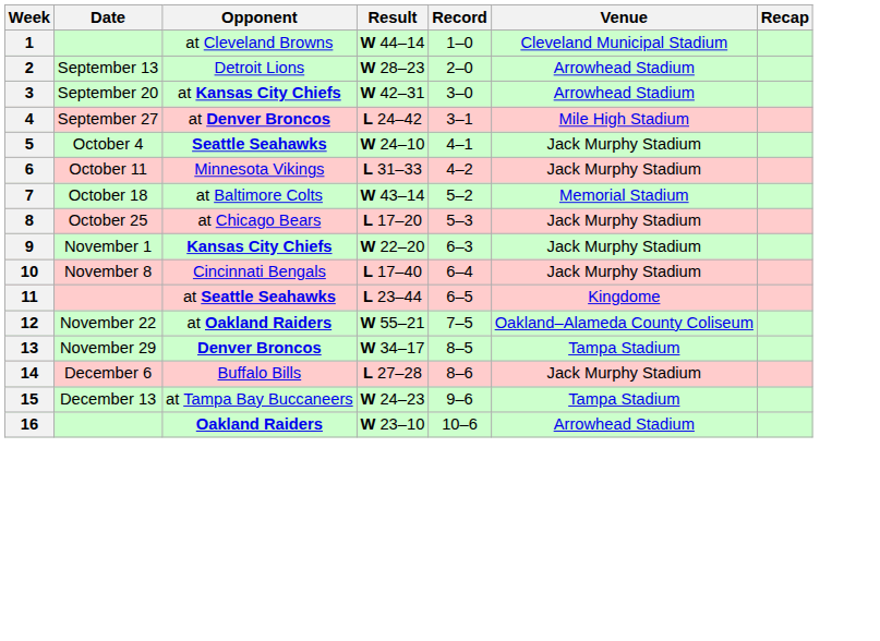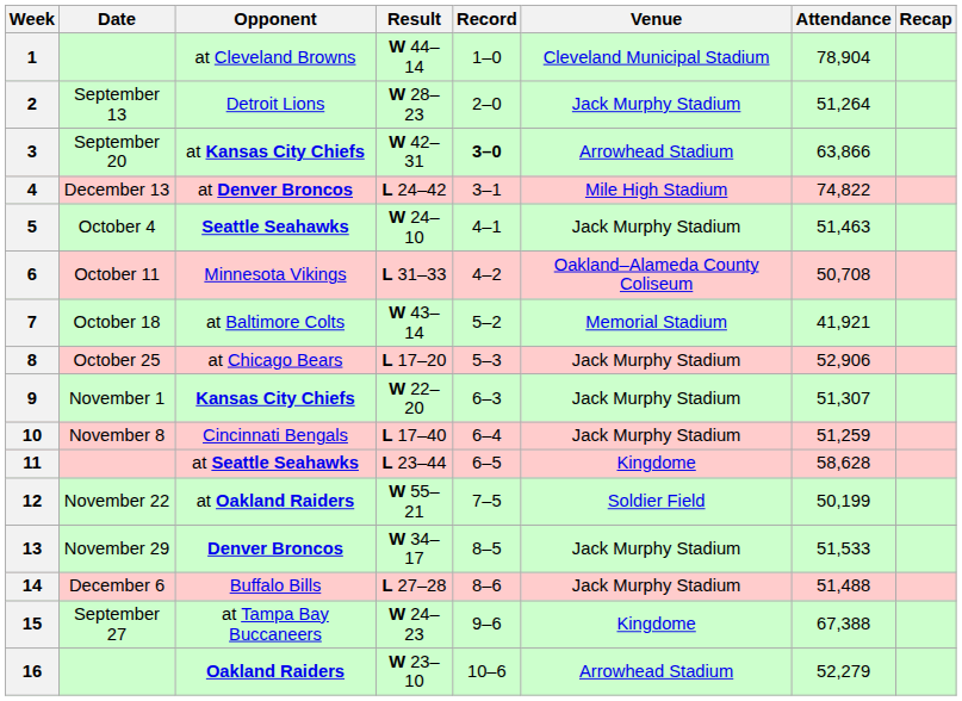+ column: Attendance | 78,904 | 51,264 | 63,866 | 74,822 | 51,463 | 50,708 | 41,921 | 52,906 | 51,307 | 51,259 | 58,628 | 50,199 | 51,533 | 51,488 | 67,388 | 52,279
2 | Venue: Arrowhead Stadium -> Jack Murphy Stadium
3 | Record: normal -> bold
4 | Date: September 27 -> December 13
6 | Venue: Jack Murphy Stadium -> Oakland–Alameda County Coliseum
12 | Venue: Oakland–Alameda County Coliseum -> Soldier Field
13 | Venue: Tampa Stadium -> Jack Murphy Stadium
15 | Date: December 13 -> September 27
15 | Venue: Tampa Stadium -> Kingdome
